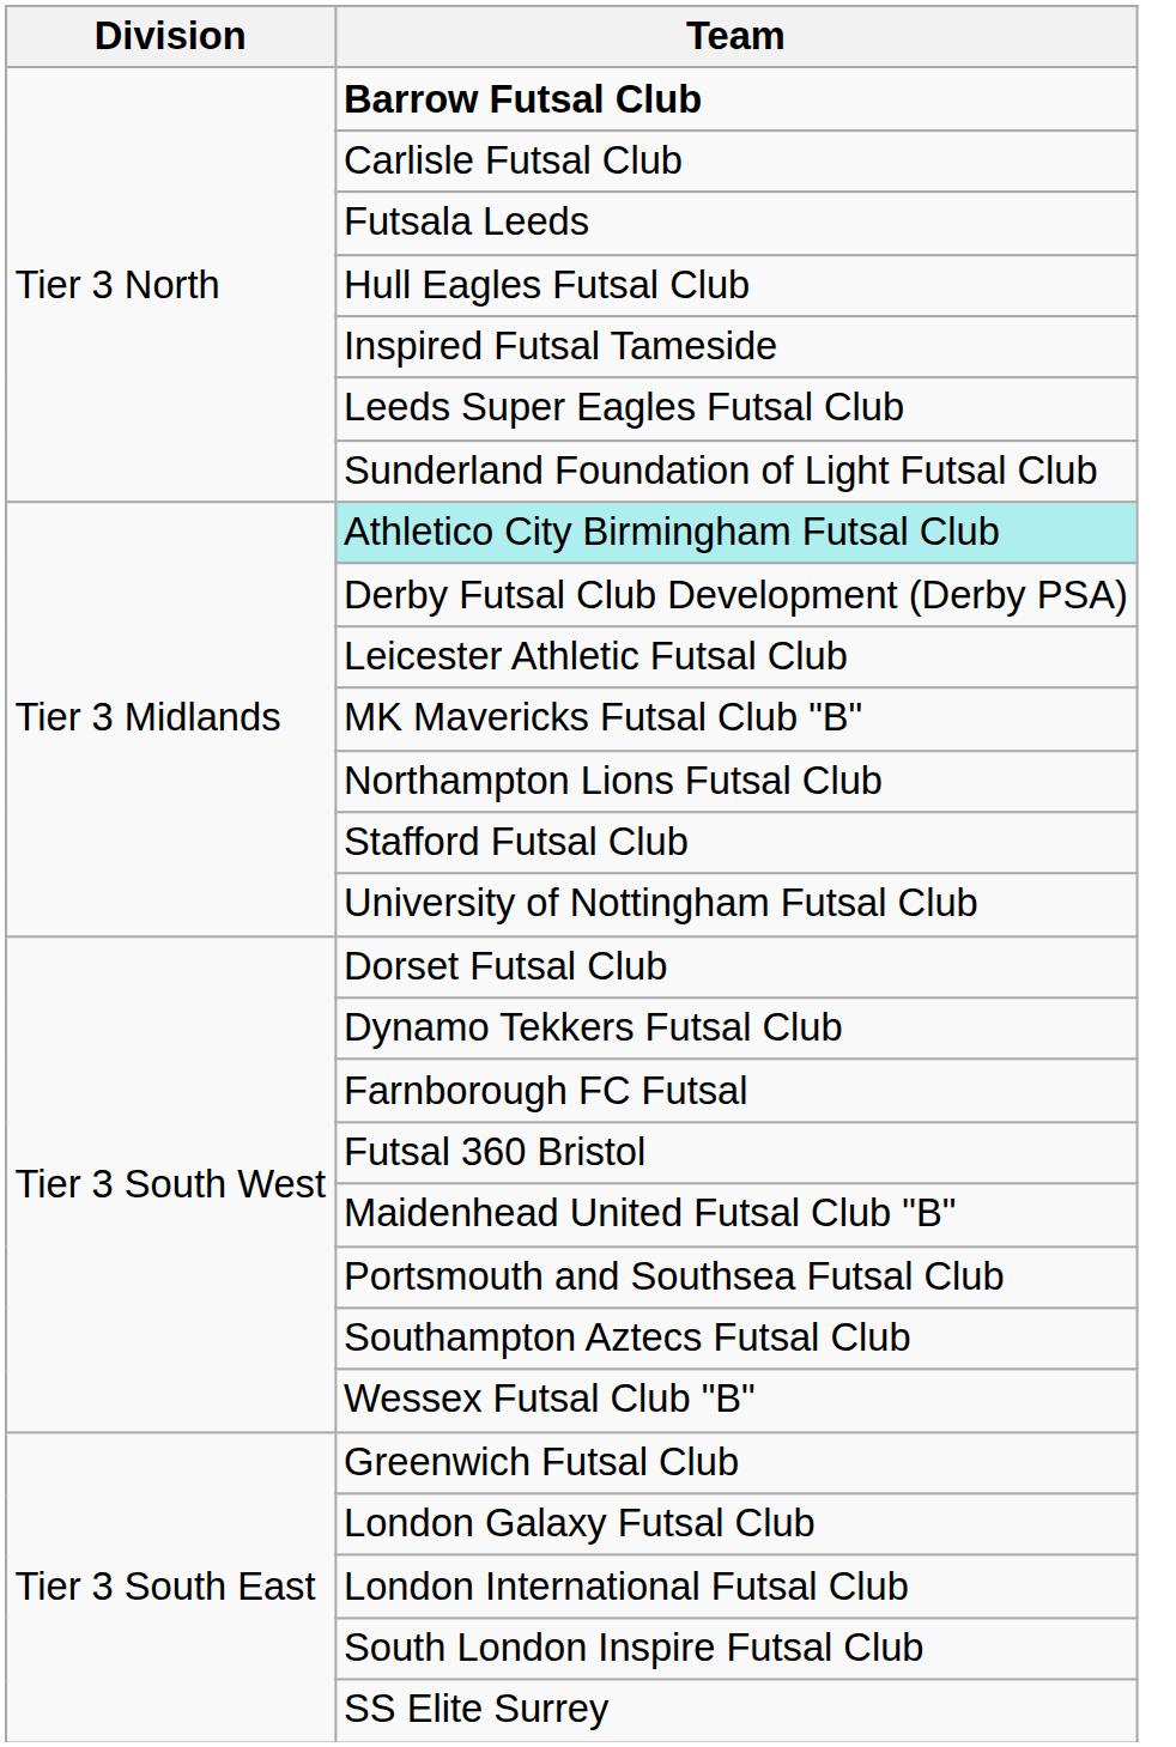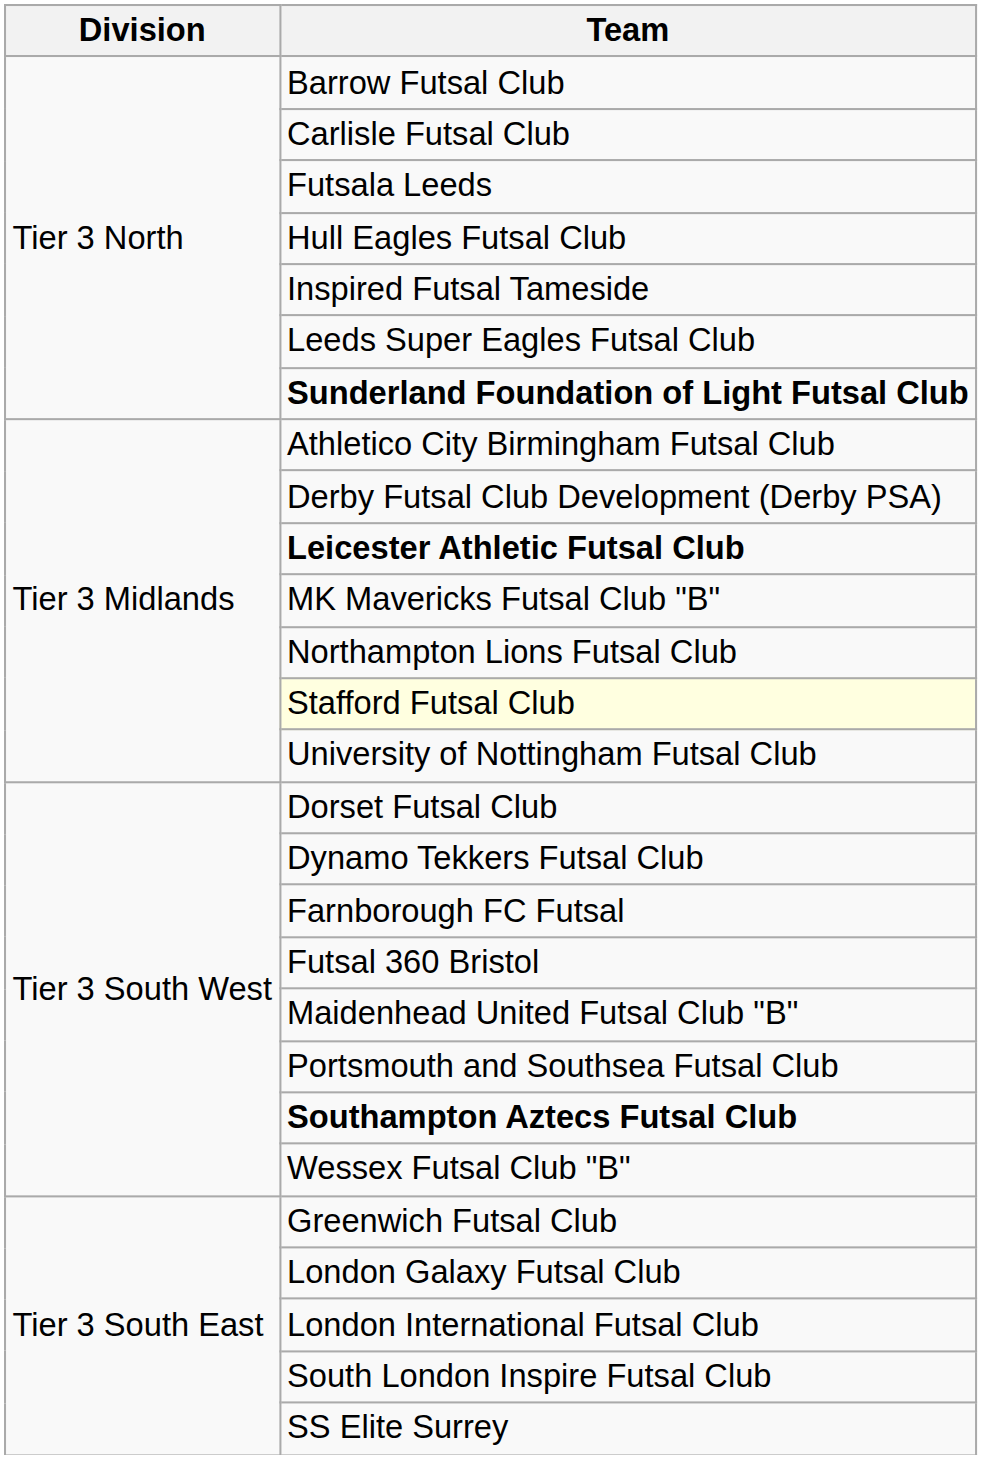Barrow Futsal Club | Team: bold -> normal
Sunderland Foundation of Light Futsal Club | Team: normal -> bold
Athletico City Birmingham Futsal Club | Team: paleturquoise background -> no background
Leicester Athletic Futsal Club | Team: normal -> bold
Stafford Futsal Club | Team: no background -> lightyellow background
Southampton Aztecs Futsal Club | Team: normal -> bold
